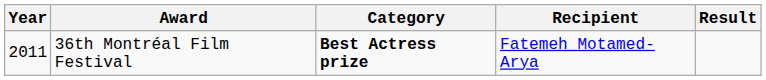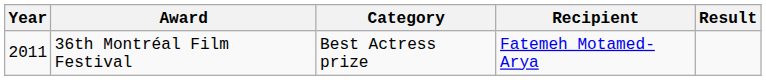36th Montréal Film Festival | Category: bold -> normal
